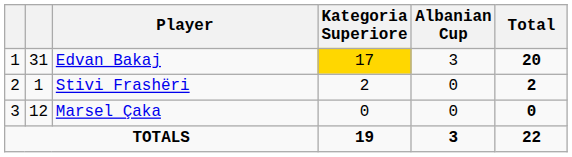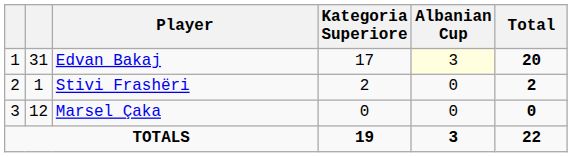Edvan Bakaj | Kategoria Superiore: gold background -> no background
Edvan Bakaj | Albanian Cup: no background -> lightyellow background
